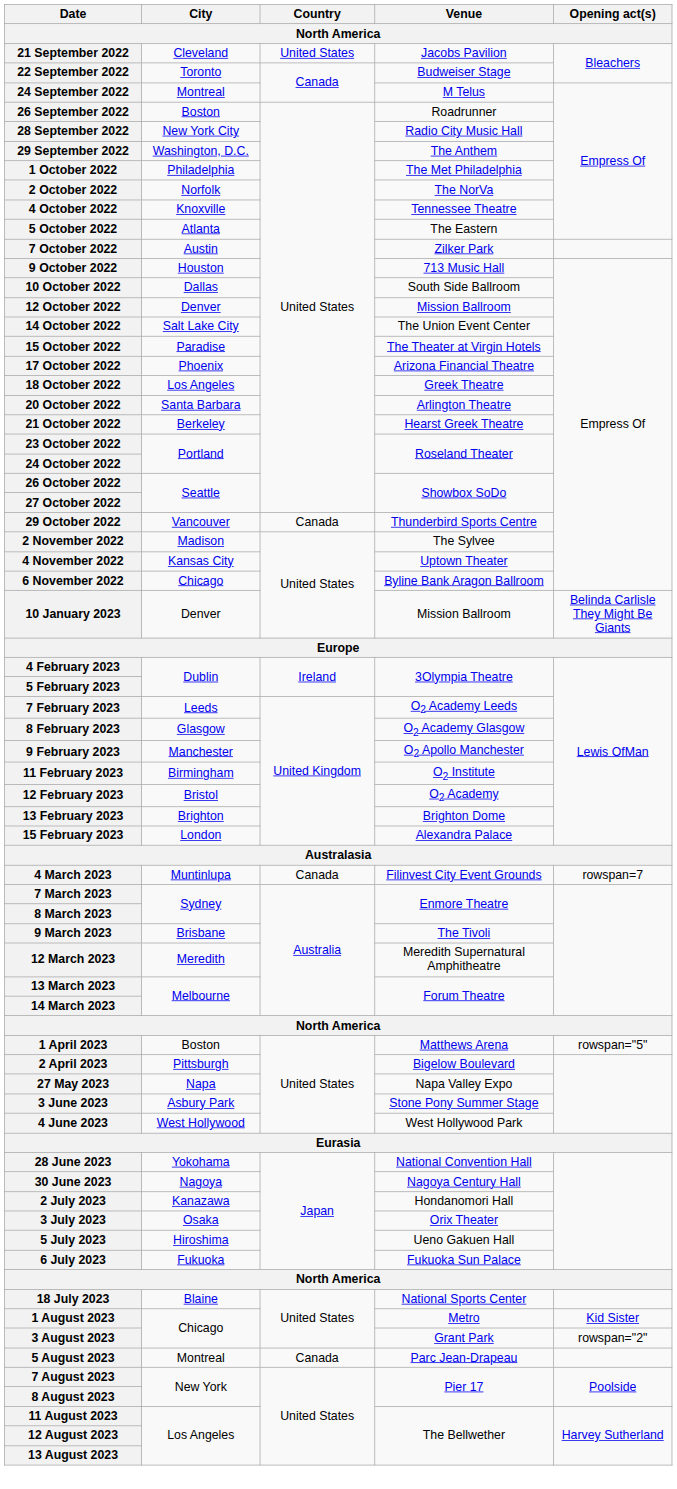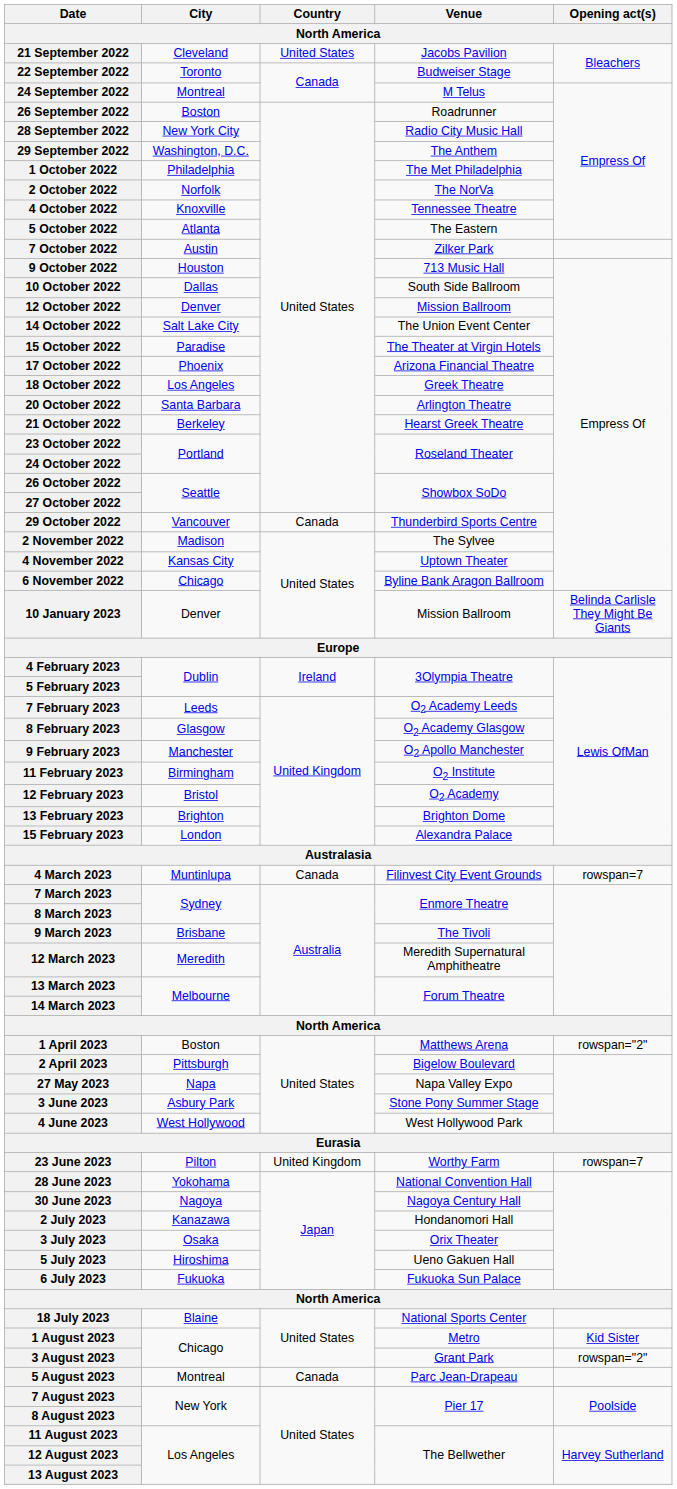1 April 2023 | Opening act(s): rowspan="5" -> rowspan="2"
+ row: 23 June 2023 | Pilton | United Kingdom | Worthy Farm | rowspan=7
